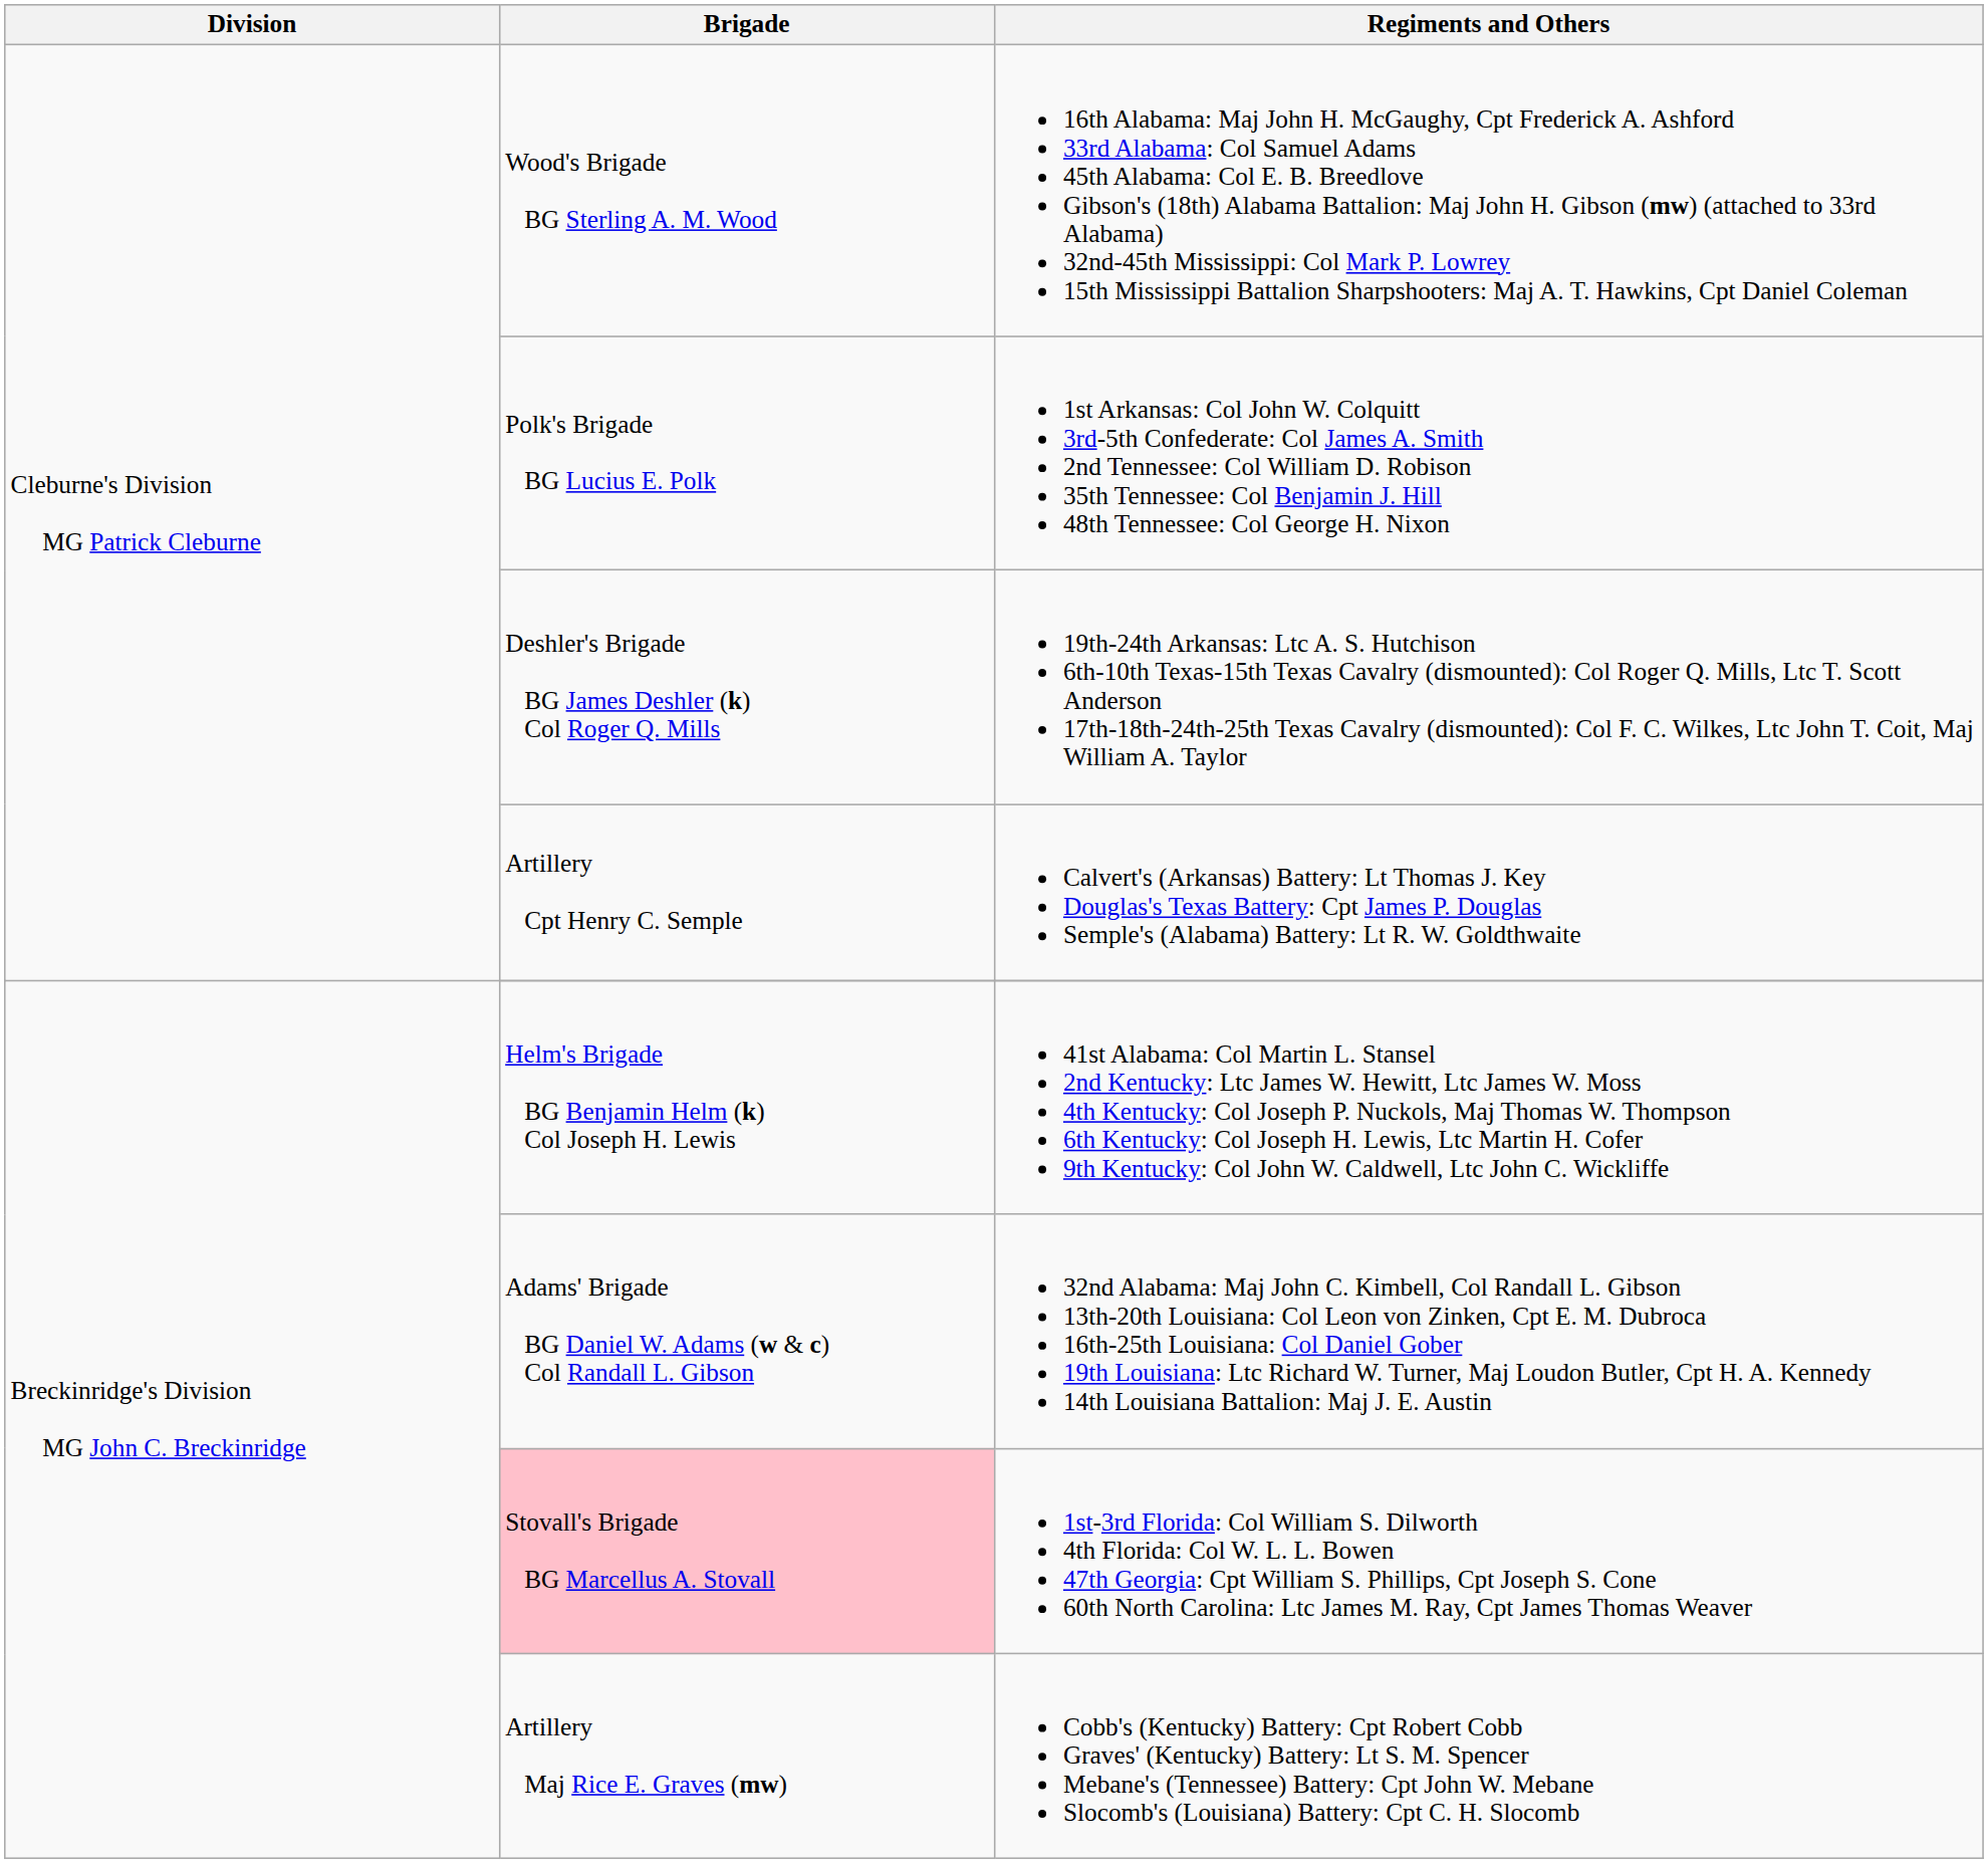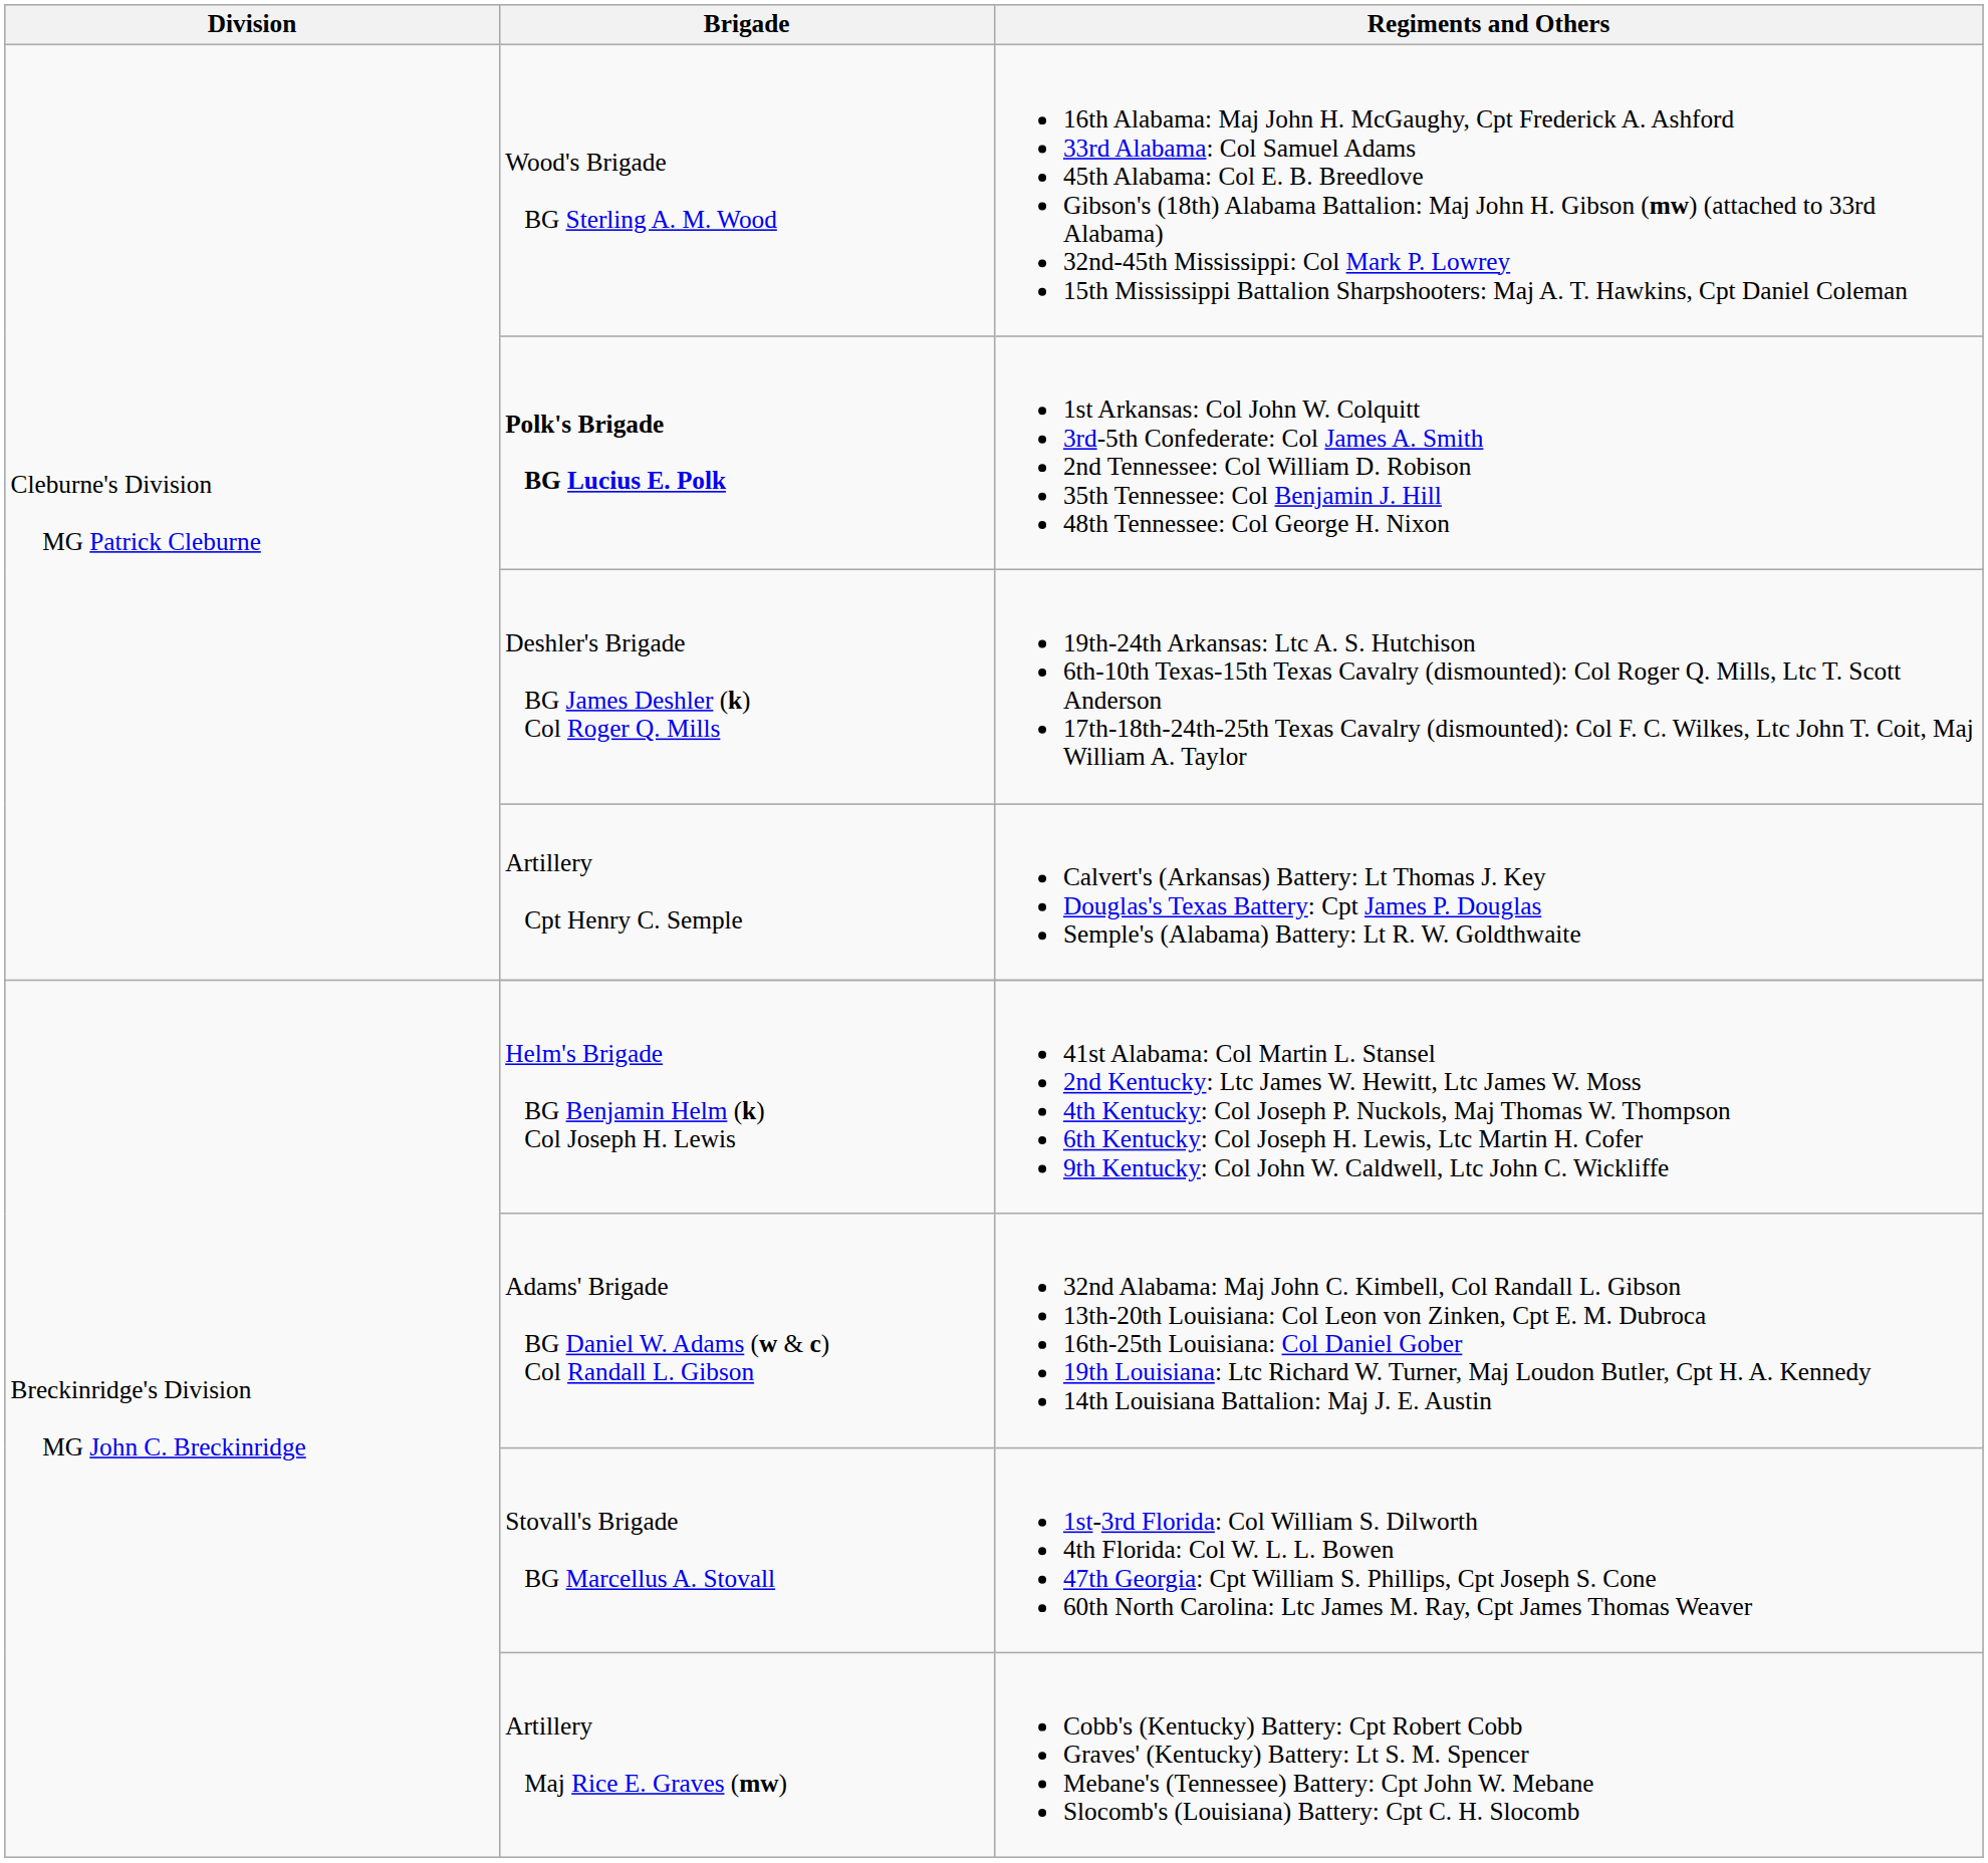Polk's Brigade BG Lucius E. Polk | Brigade: normal -> bold
Stovall's Brigade BG Marcellus A. Stovall | Brigade: pink background -> no background
